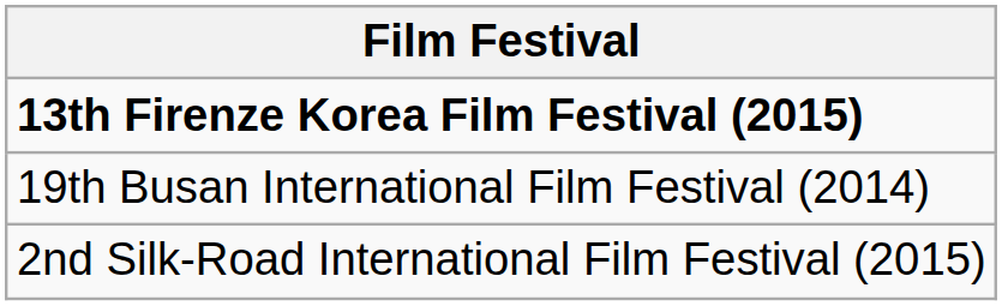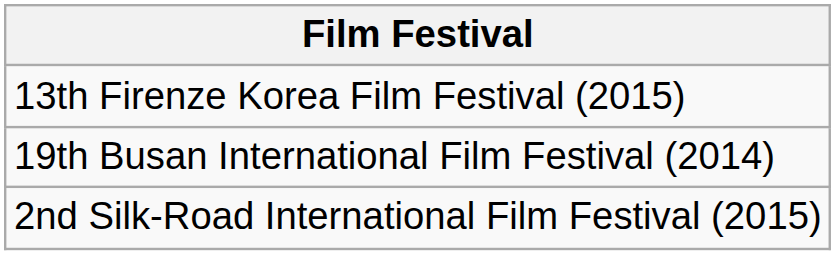row 2 | column 1: bold -> normal
